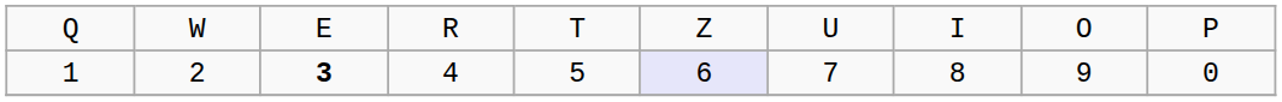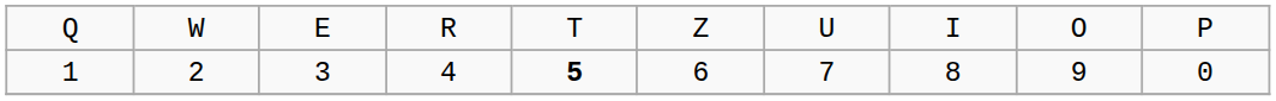1 | column 3: bold -> normal
1 | column 5: normal -> bold
1 | column 6: lavender background -> no background
